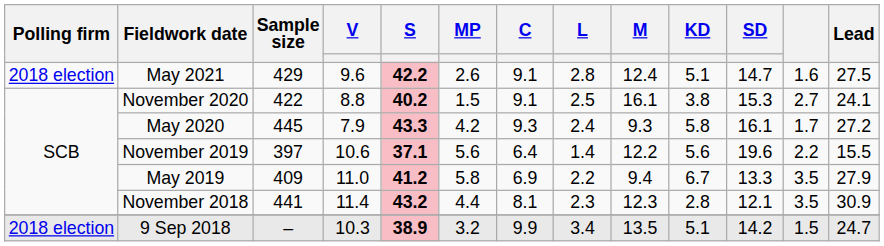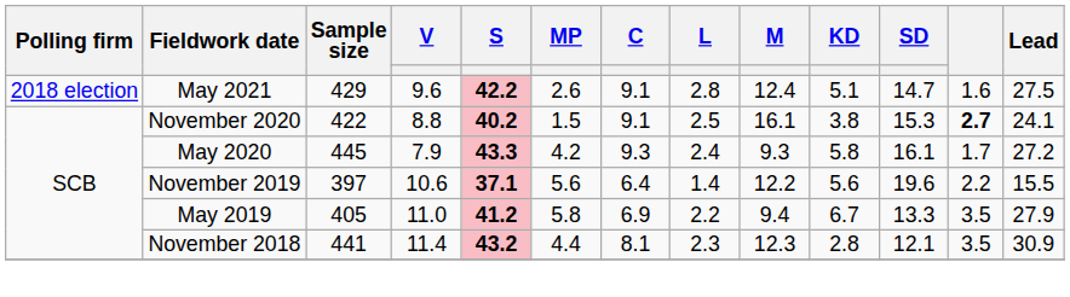November 2020 | column 12: normal -> bold
May 2019 | Sample size: 409 -> 405
- row: 2018 election | 9 Sep 2018 | – | 10.3 | 38.9 | 3.2 | 9.9 | 3.4 | 13.5 | 5.1 | 14.2 | 1.5 | 24.7
